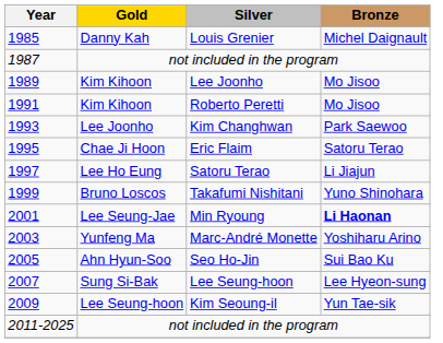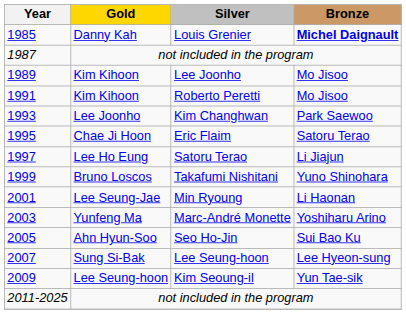Louis Grenier | Bronze: normal -> bold
Min Ryoung | Bronze: bold -> normal
